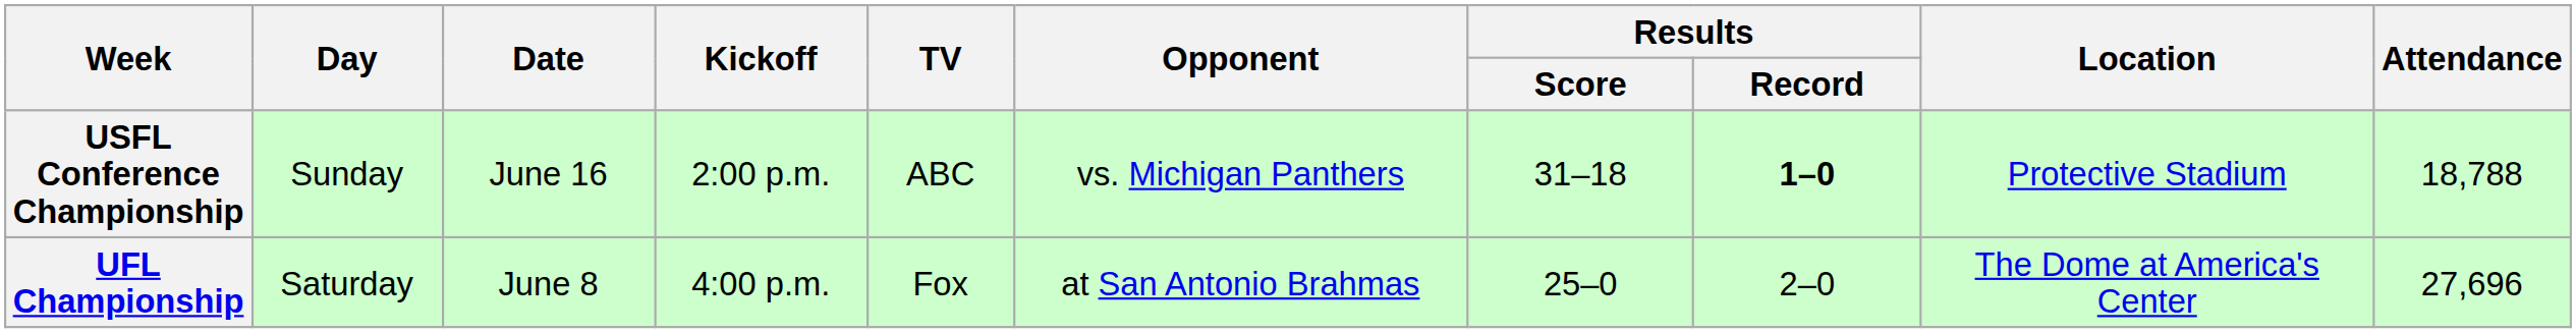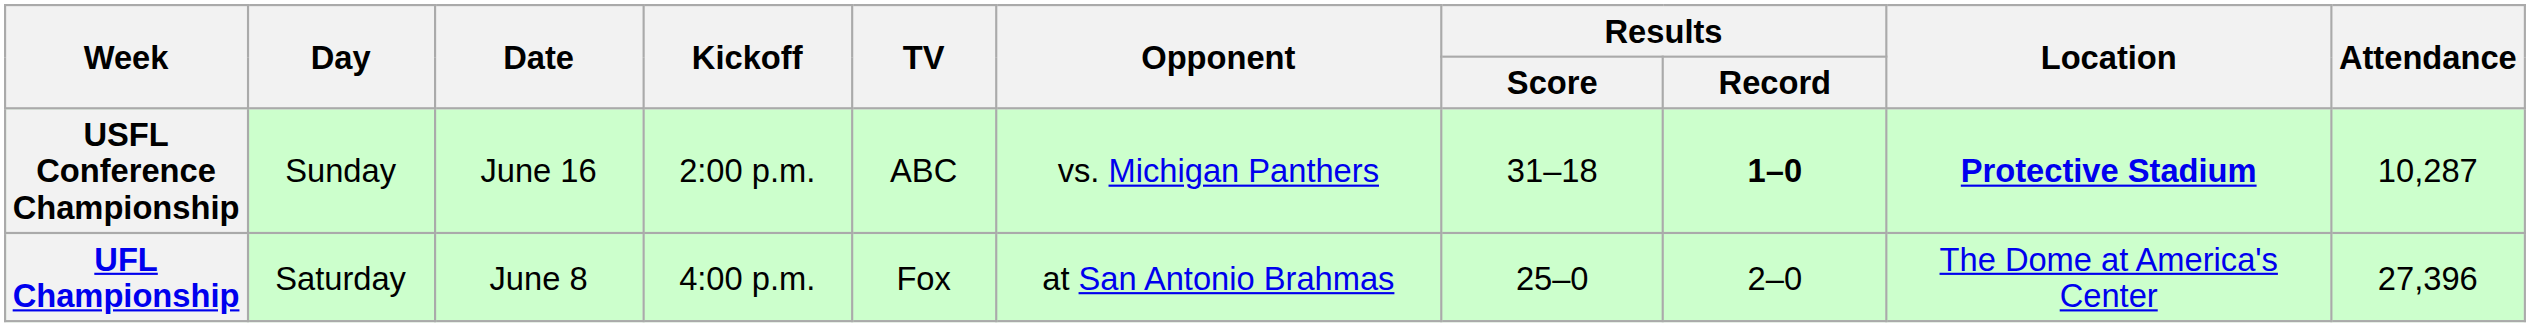USFL Conference Championship | Location: normal -> bold
USFL Conference Championship | Attendance: 18,788 -> 10,287
UFL Championship | Attendance: 27,696 -> 27,396
